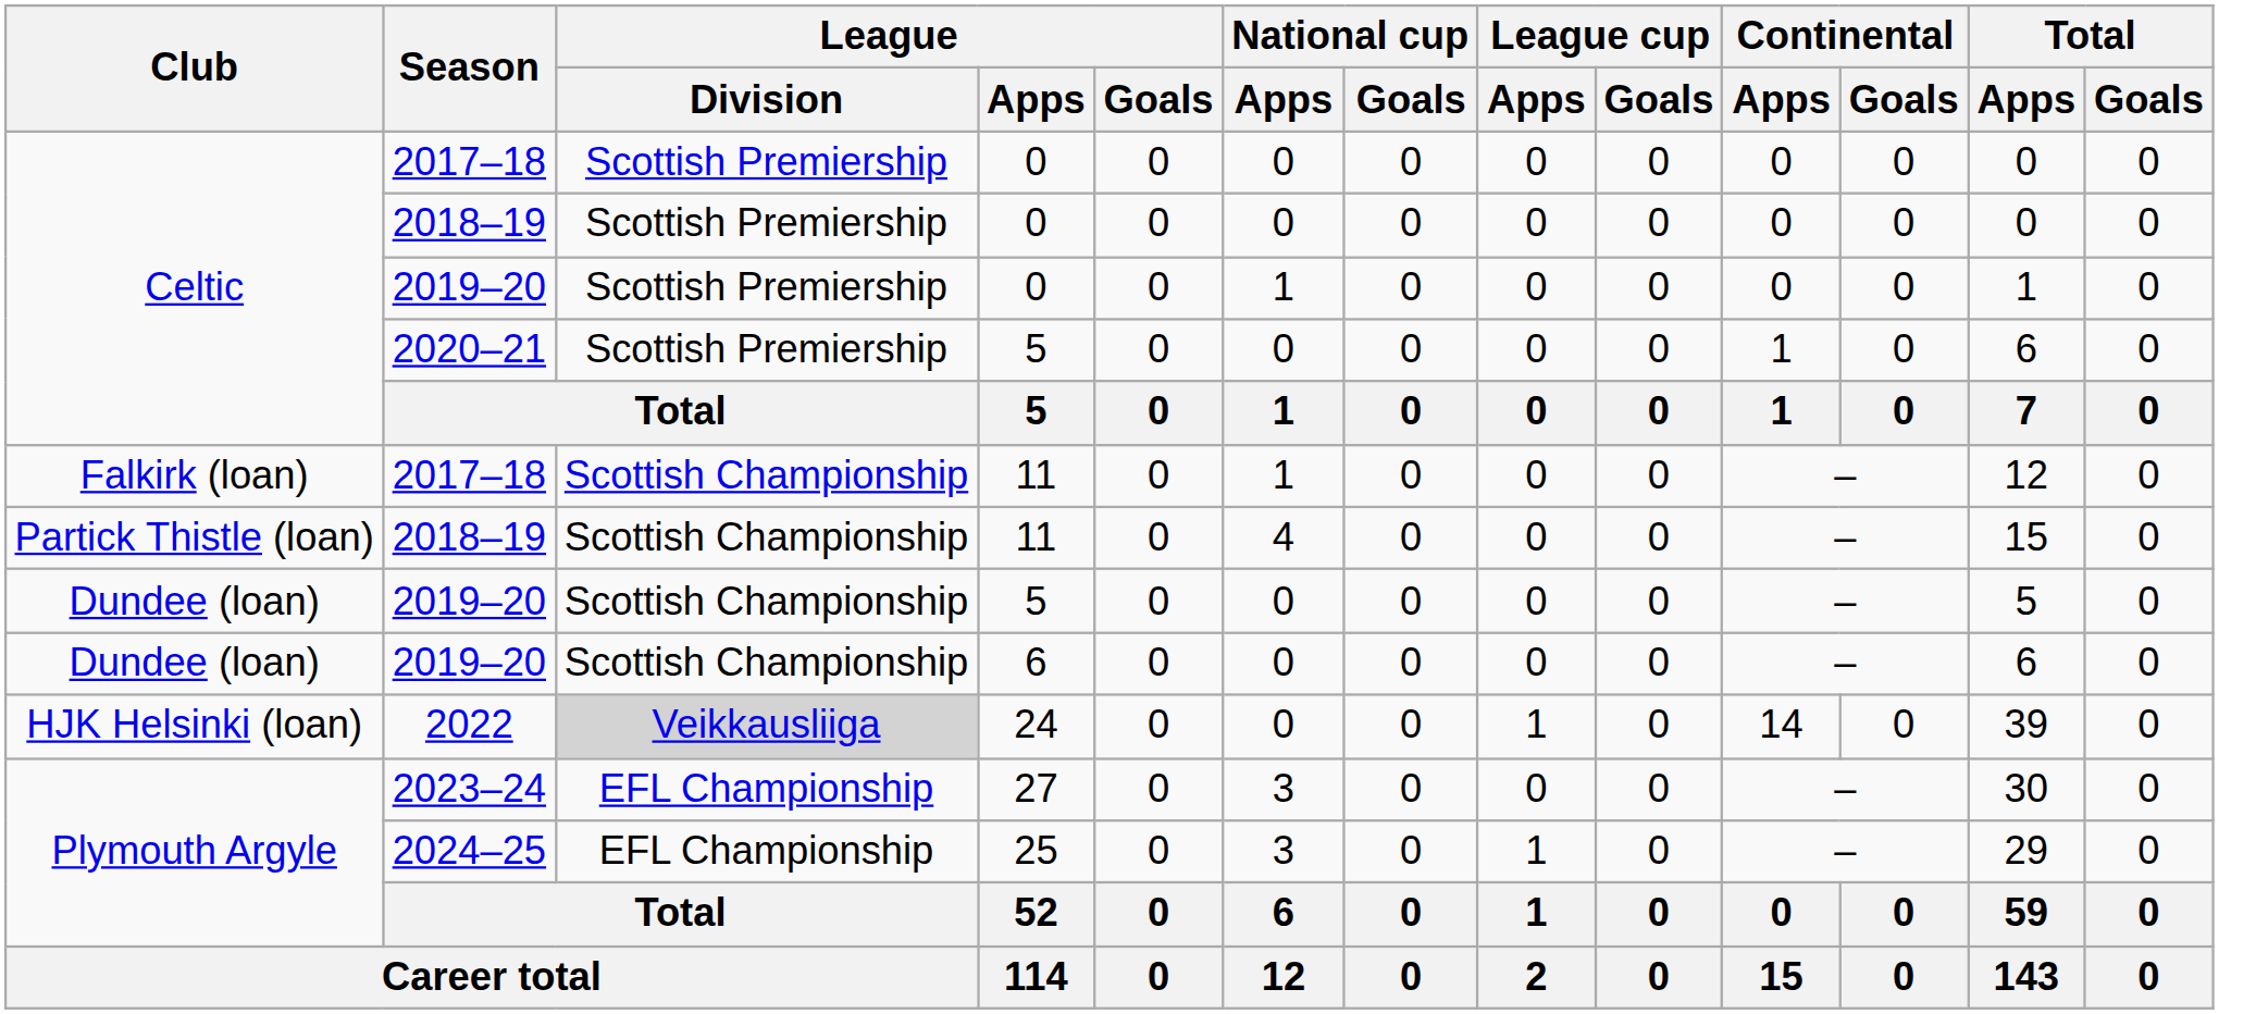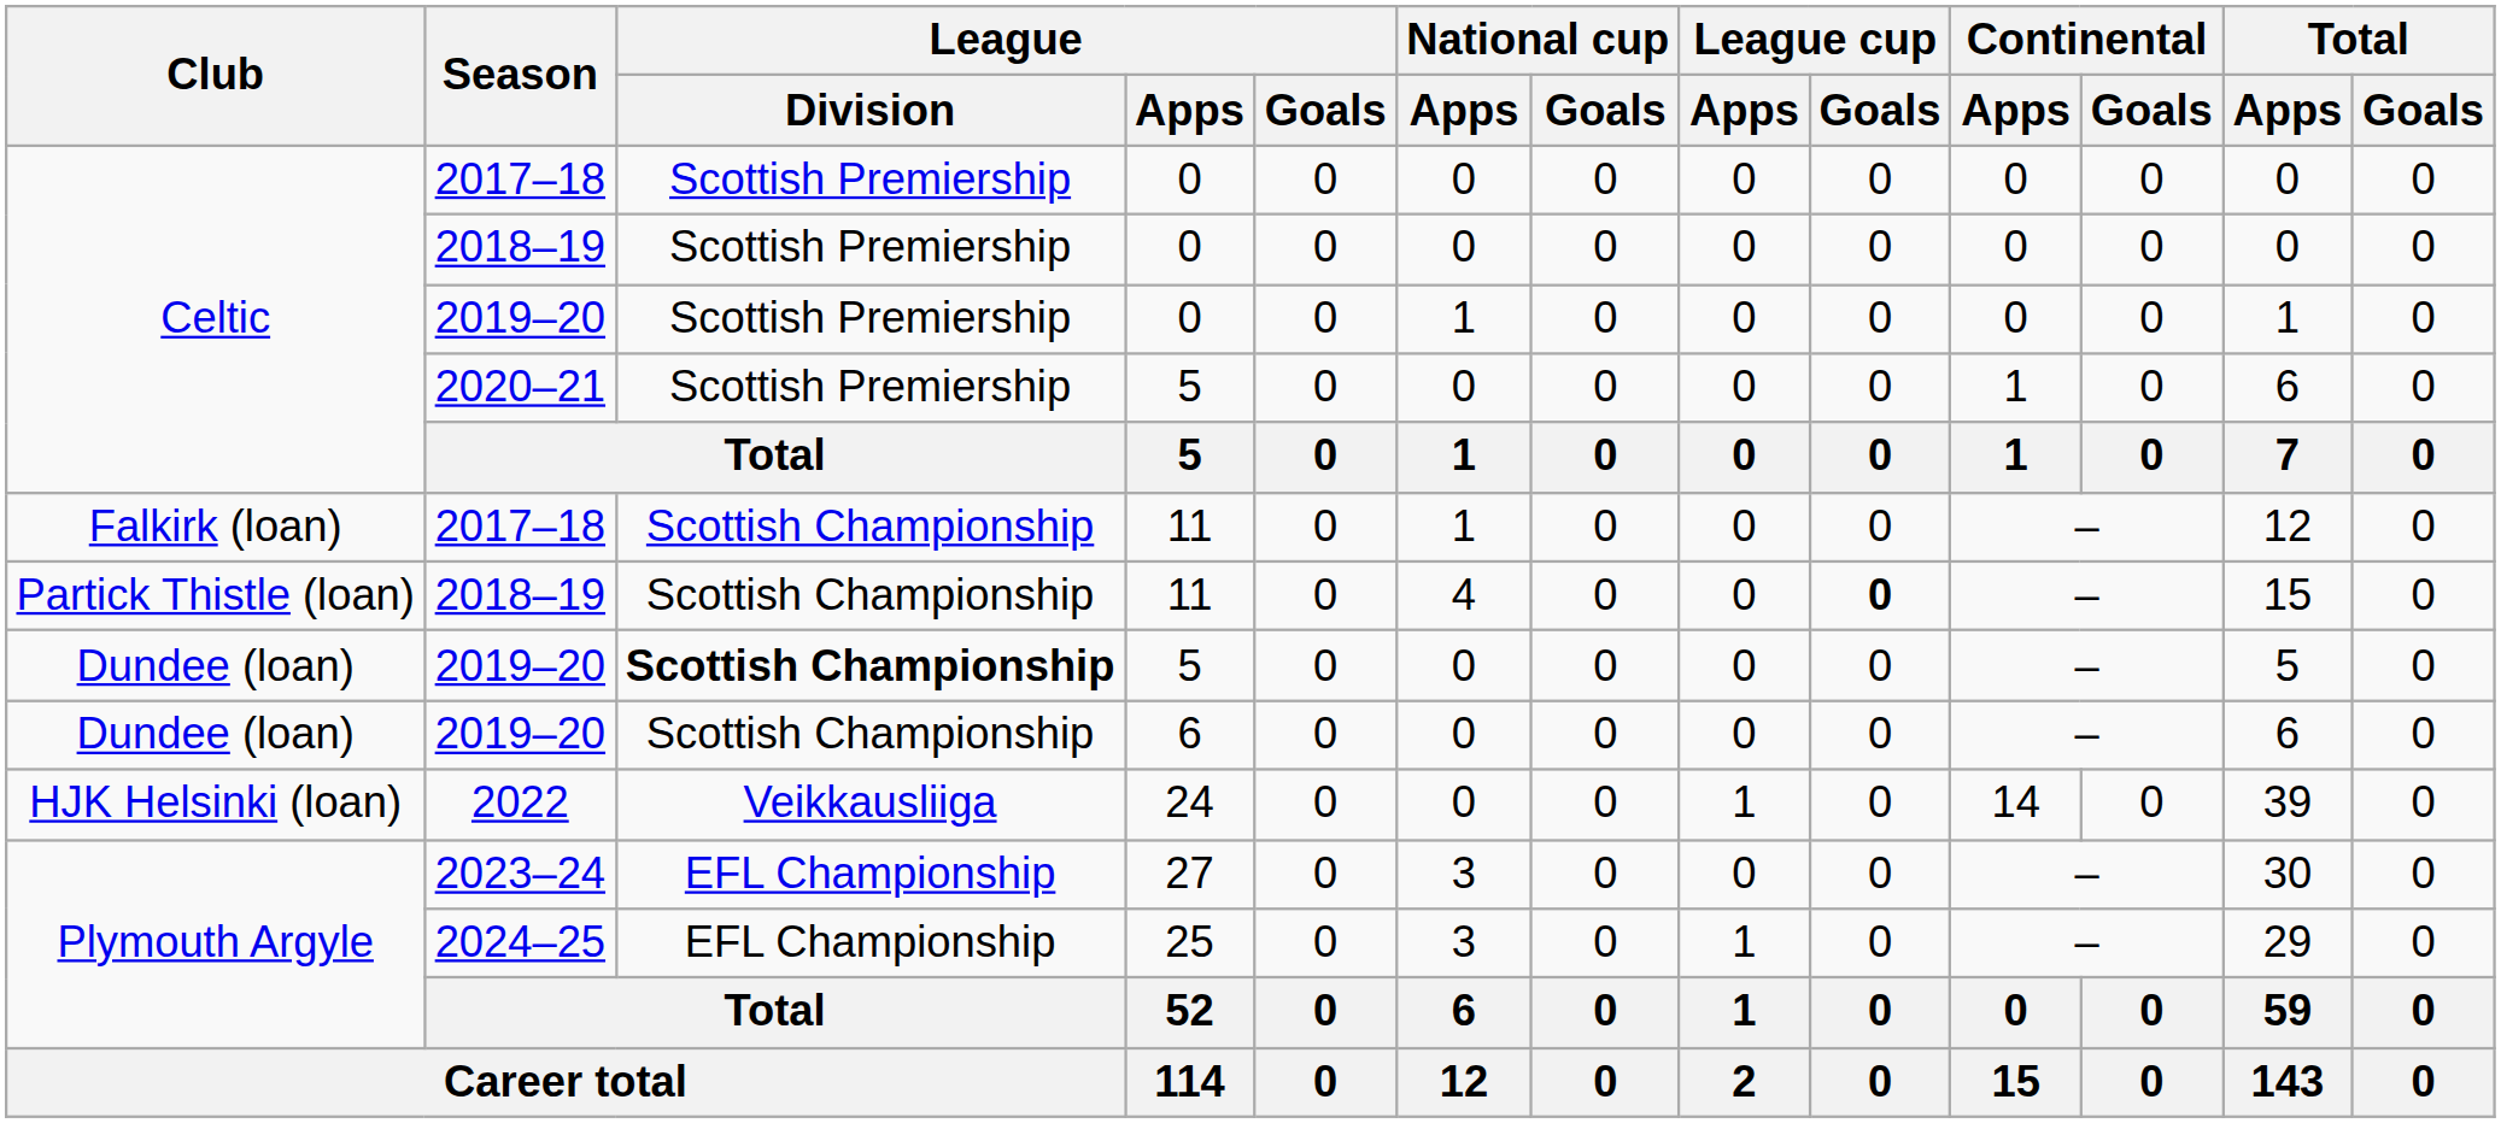2018–19 / 11 | League cup / Goals: normal -> bold
2019–20 / 5 | League / Division: normal -> bold
2022 | League / Division: lightgrey background -> no background
